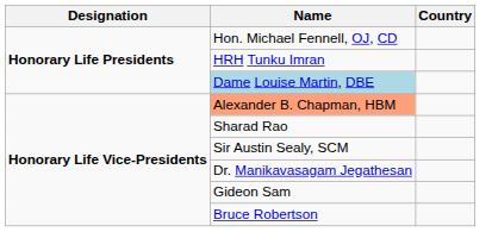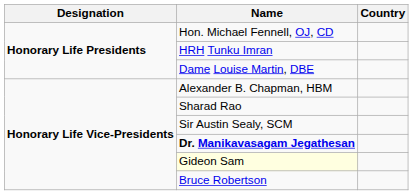Dame Louise Martin, DBE | Name: lightblue background -> no background
Alexander B. Chapman, HBM | Name: lightsalmon background -> no background
Dr. Manikavasagam Jegathesan | Name: normal -> bold
Gideon Sam | Name: no background -> lightyellow background
